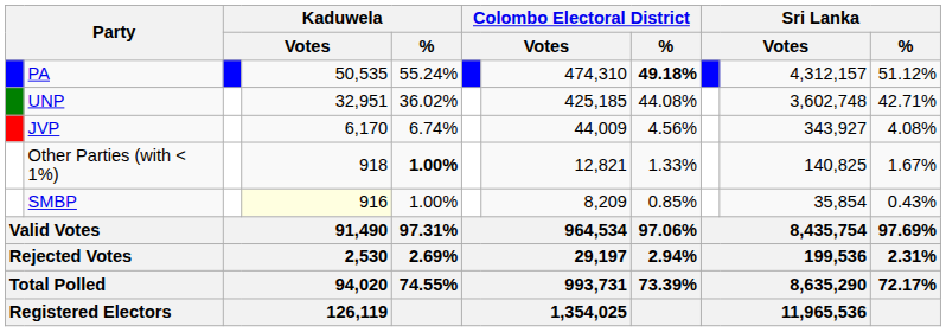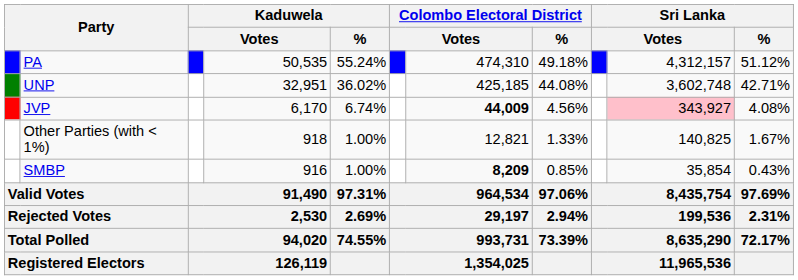PA | Colombo Electoral District / %: bold -> normal
JVP | column 7: normal -> bold
JVP | column 10: no background -> pink background
Other Parties (with < 1%) | Kaduwela / %: bold -> normal
SMBP | column 4: lightyellow background -> no background
SMBP | column 7: normal -> bold
